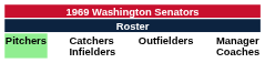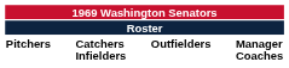Pitchers | column 1: lightgreen background -> no background
